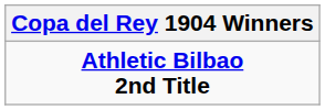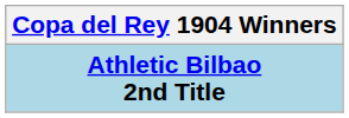row 2 | column 1: no background -> lightblue background
